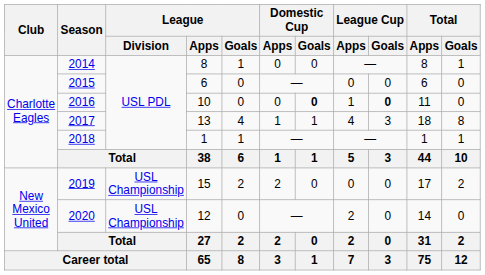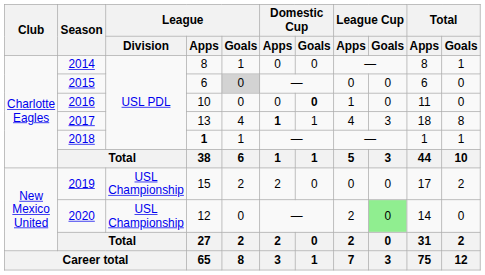2015 | League / Goals: no background -> lightgrey background
2016 | League Cup / Goals: bold -> normal
2017 | Domestic Cup / Apps: normal -> bold
2018 | League / Apps: normal -> bold
2020 | League Cup / Goals: no background -> lightgreen background
